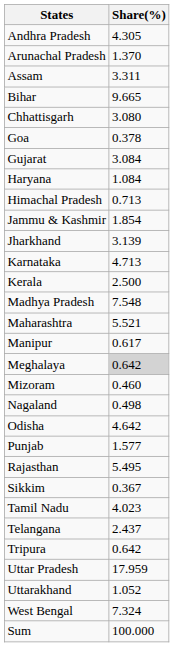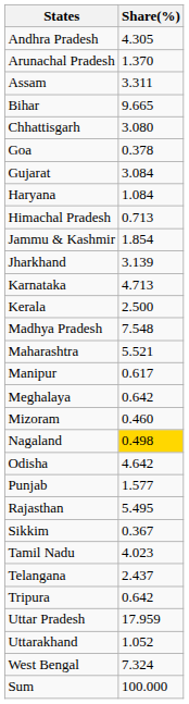Meghalaya | Share(%): lightgrey background -> no background
Nagaland | Share(%): no background -> gold background
